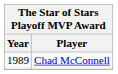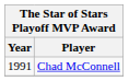Chad McConnell | Year: 1989 -> 1991
